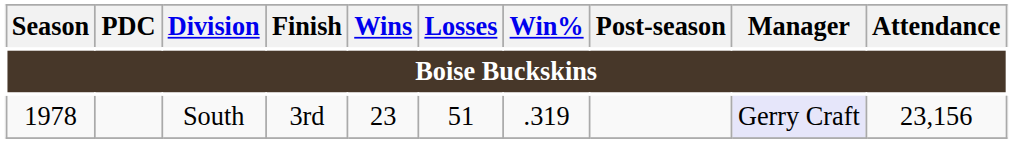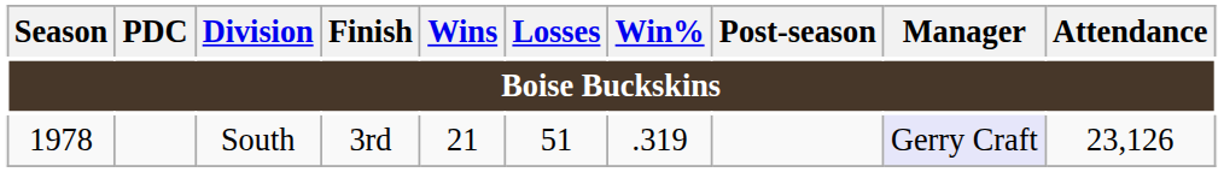1978 | Wins: 23 -> 21
1978 | Attendance: 23,156 -> 23,126
